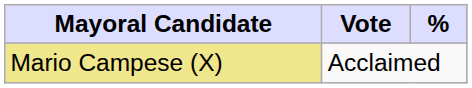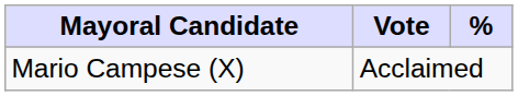Mario Campese (X) | Mayoral Candidate: khaki background -> no background
